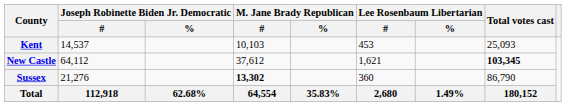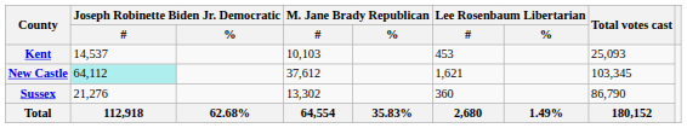New Castle | Joseph Robinette Biden Jr. Democratic / #: no background -> paleturquoise background
New Castle | Total votes cast: bold -> normal
Sussex | M. Jane Brady Republican / #: bold -> normal
